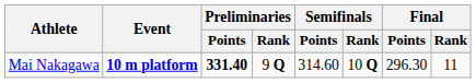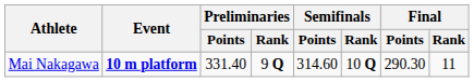Mai Nakagawa | Preliminaries / Points: bold -> normal
Mai Nakagawa | Final / Points: 296.30 -> 290.30
